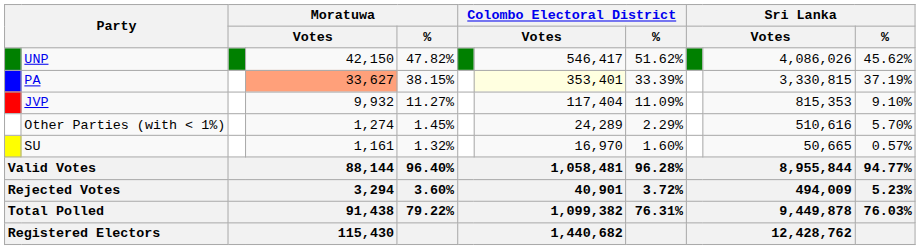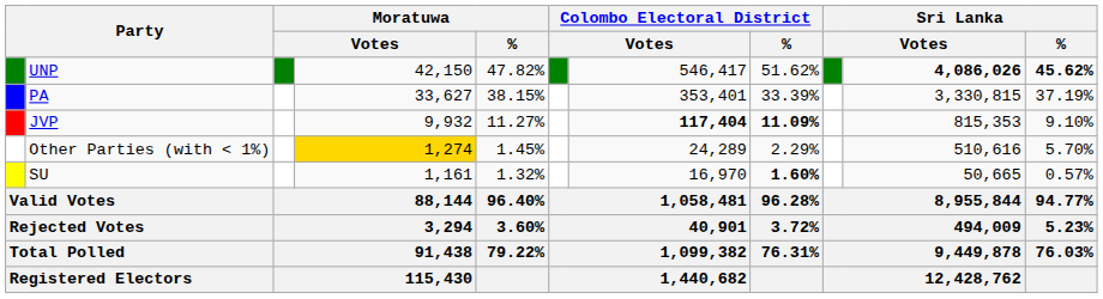UNP | column 10: normal -> bold
UNP | Sri Lanka / %: normal -> bold
PA | column 4: lightsalmon background -> no background
PA | column 7: lightyellow background -> no background
JVP | column 7: normal -> bold
JVP | Colombo Electoral District / %: normal -> bold
Other Parties (with < 1%) | column 4: no background -> gold background
SU | Colombo Electoral District / %: normal -> bold
